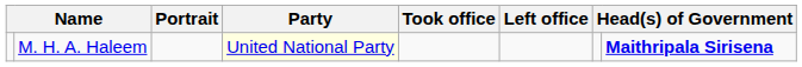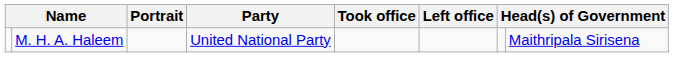M. H. A. Haleem | Party: lightyellow background -> no background
M. H. A. Haleem | column 8: bold -> normal
